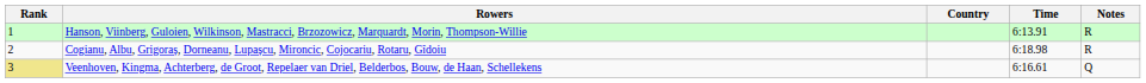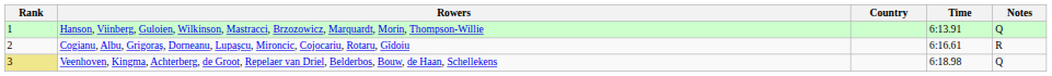row 2 | Notes: R -> Q
row 3 | Time: 6:18.98 -> 6:16.61
row 4 | Time: 6:16.61 -> 6:18.98
